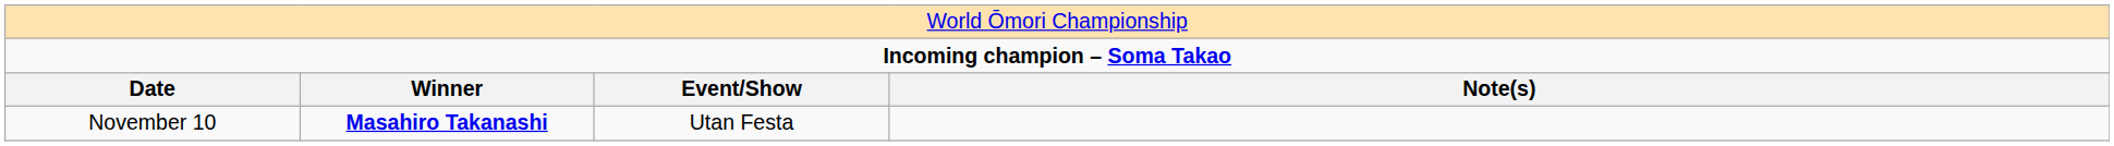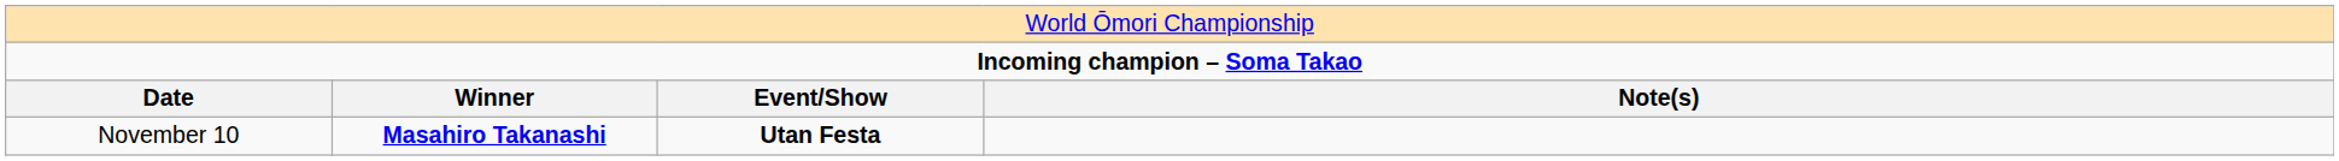November 10 | column 3: normal -> bold
